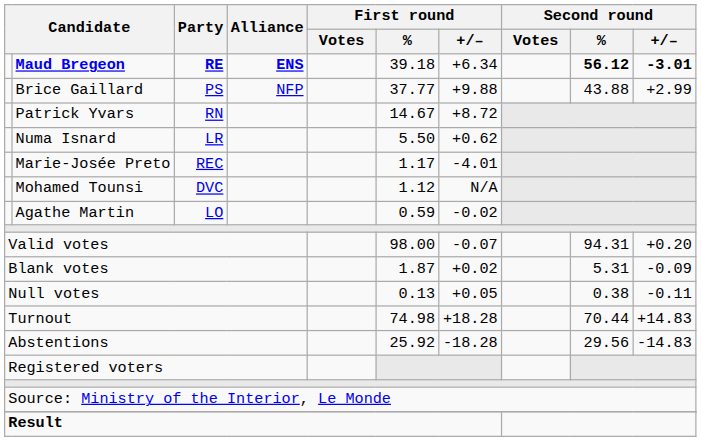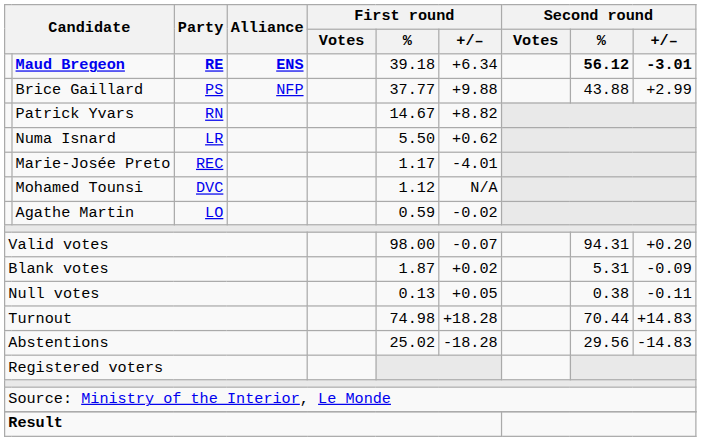Patrick Yvars | First round / +/–: +8.72 -> +8.82
Abstentions | First round / %: 25.92 -> 25.02
